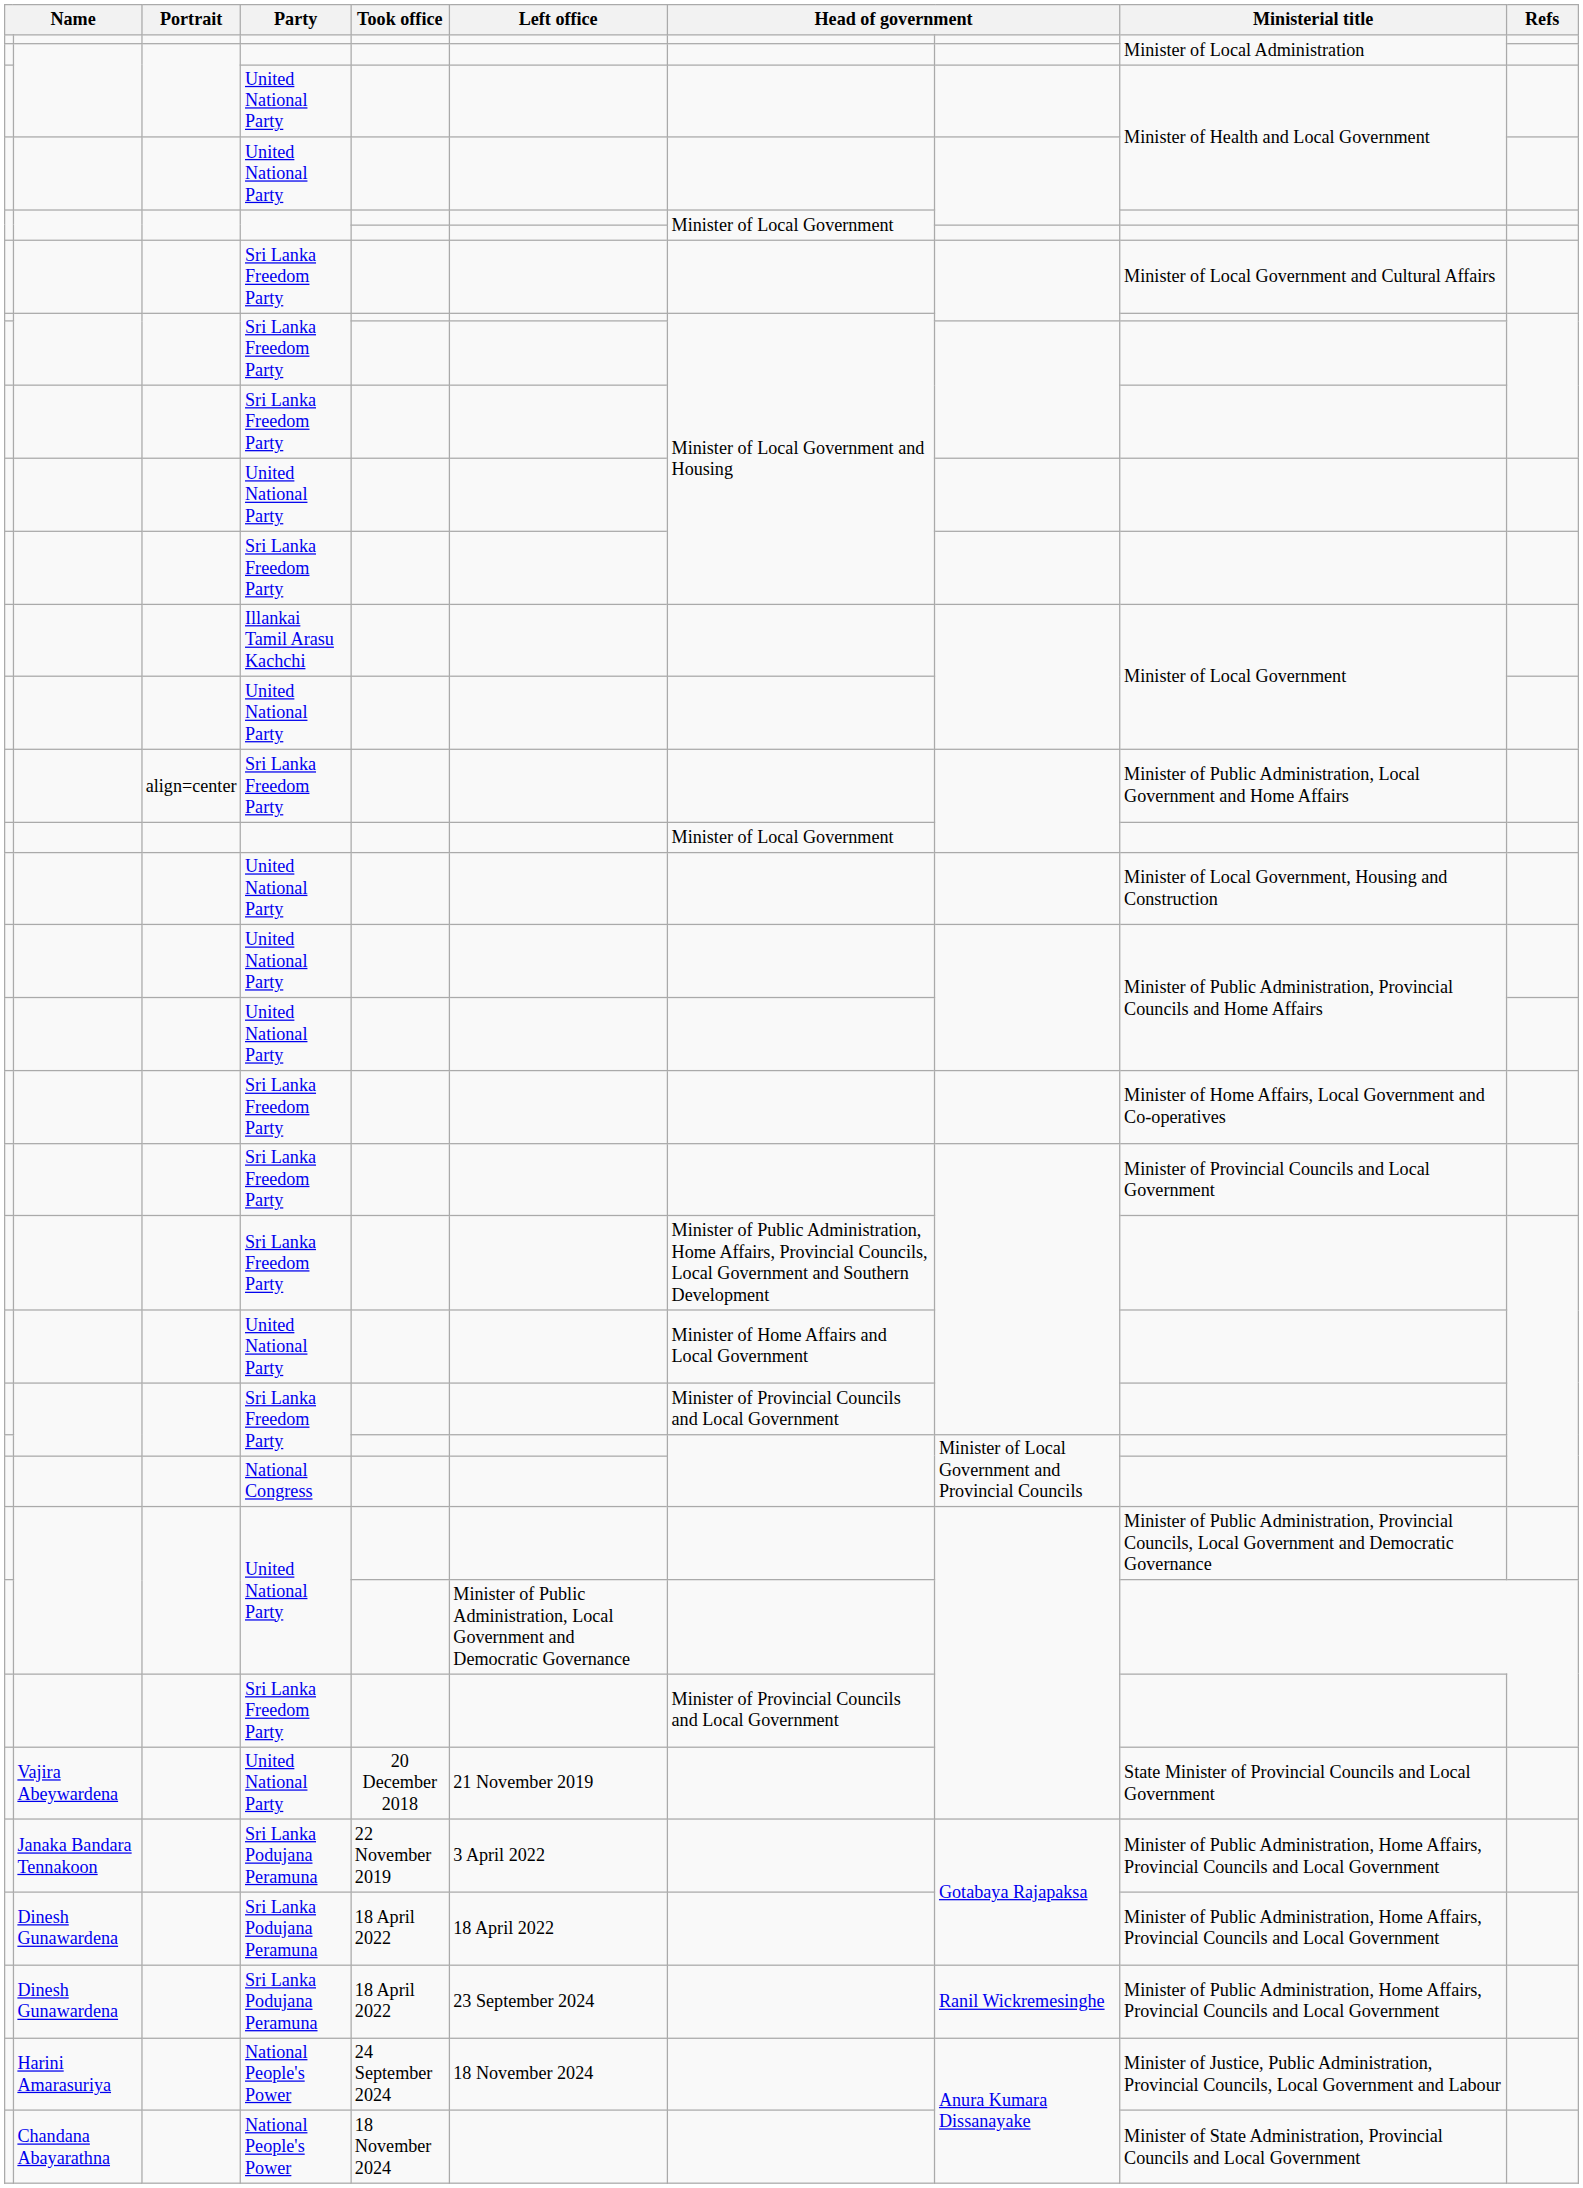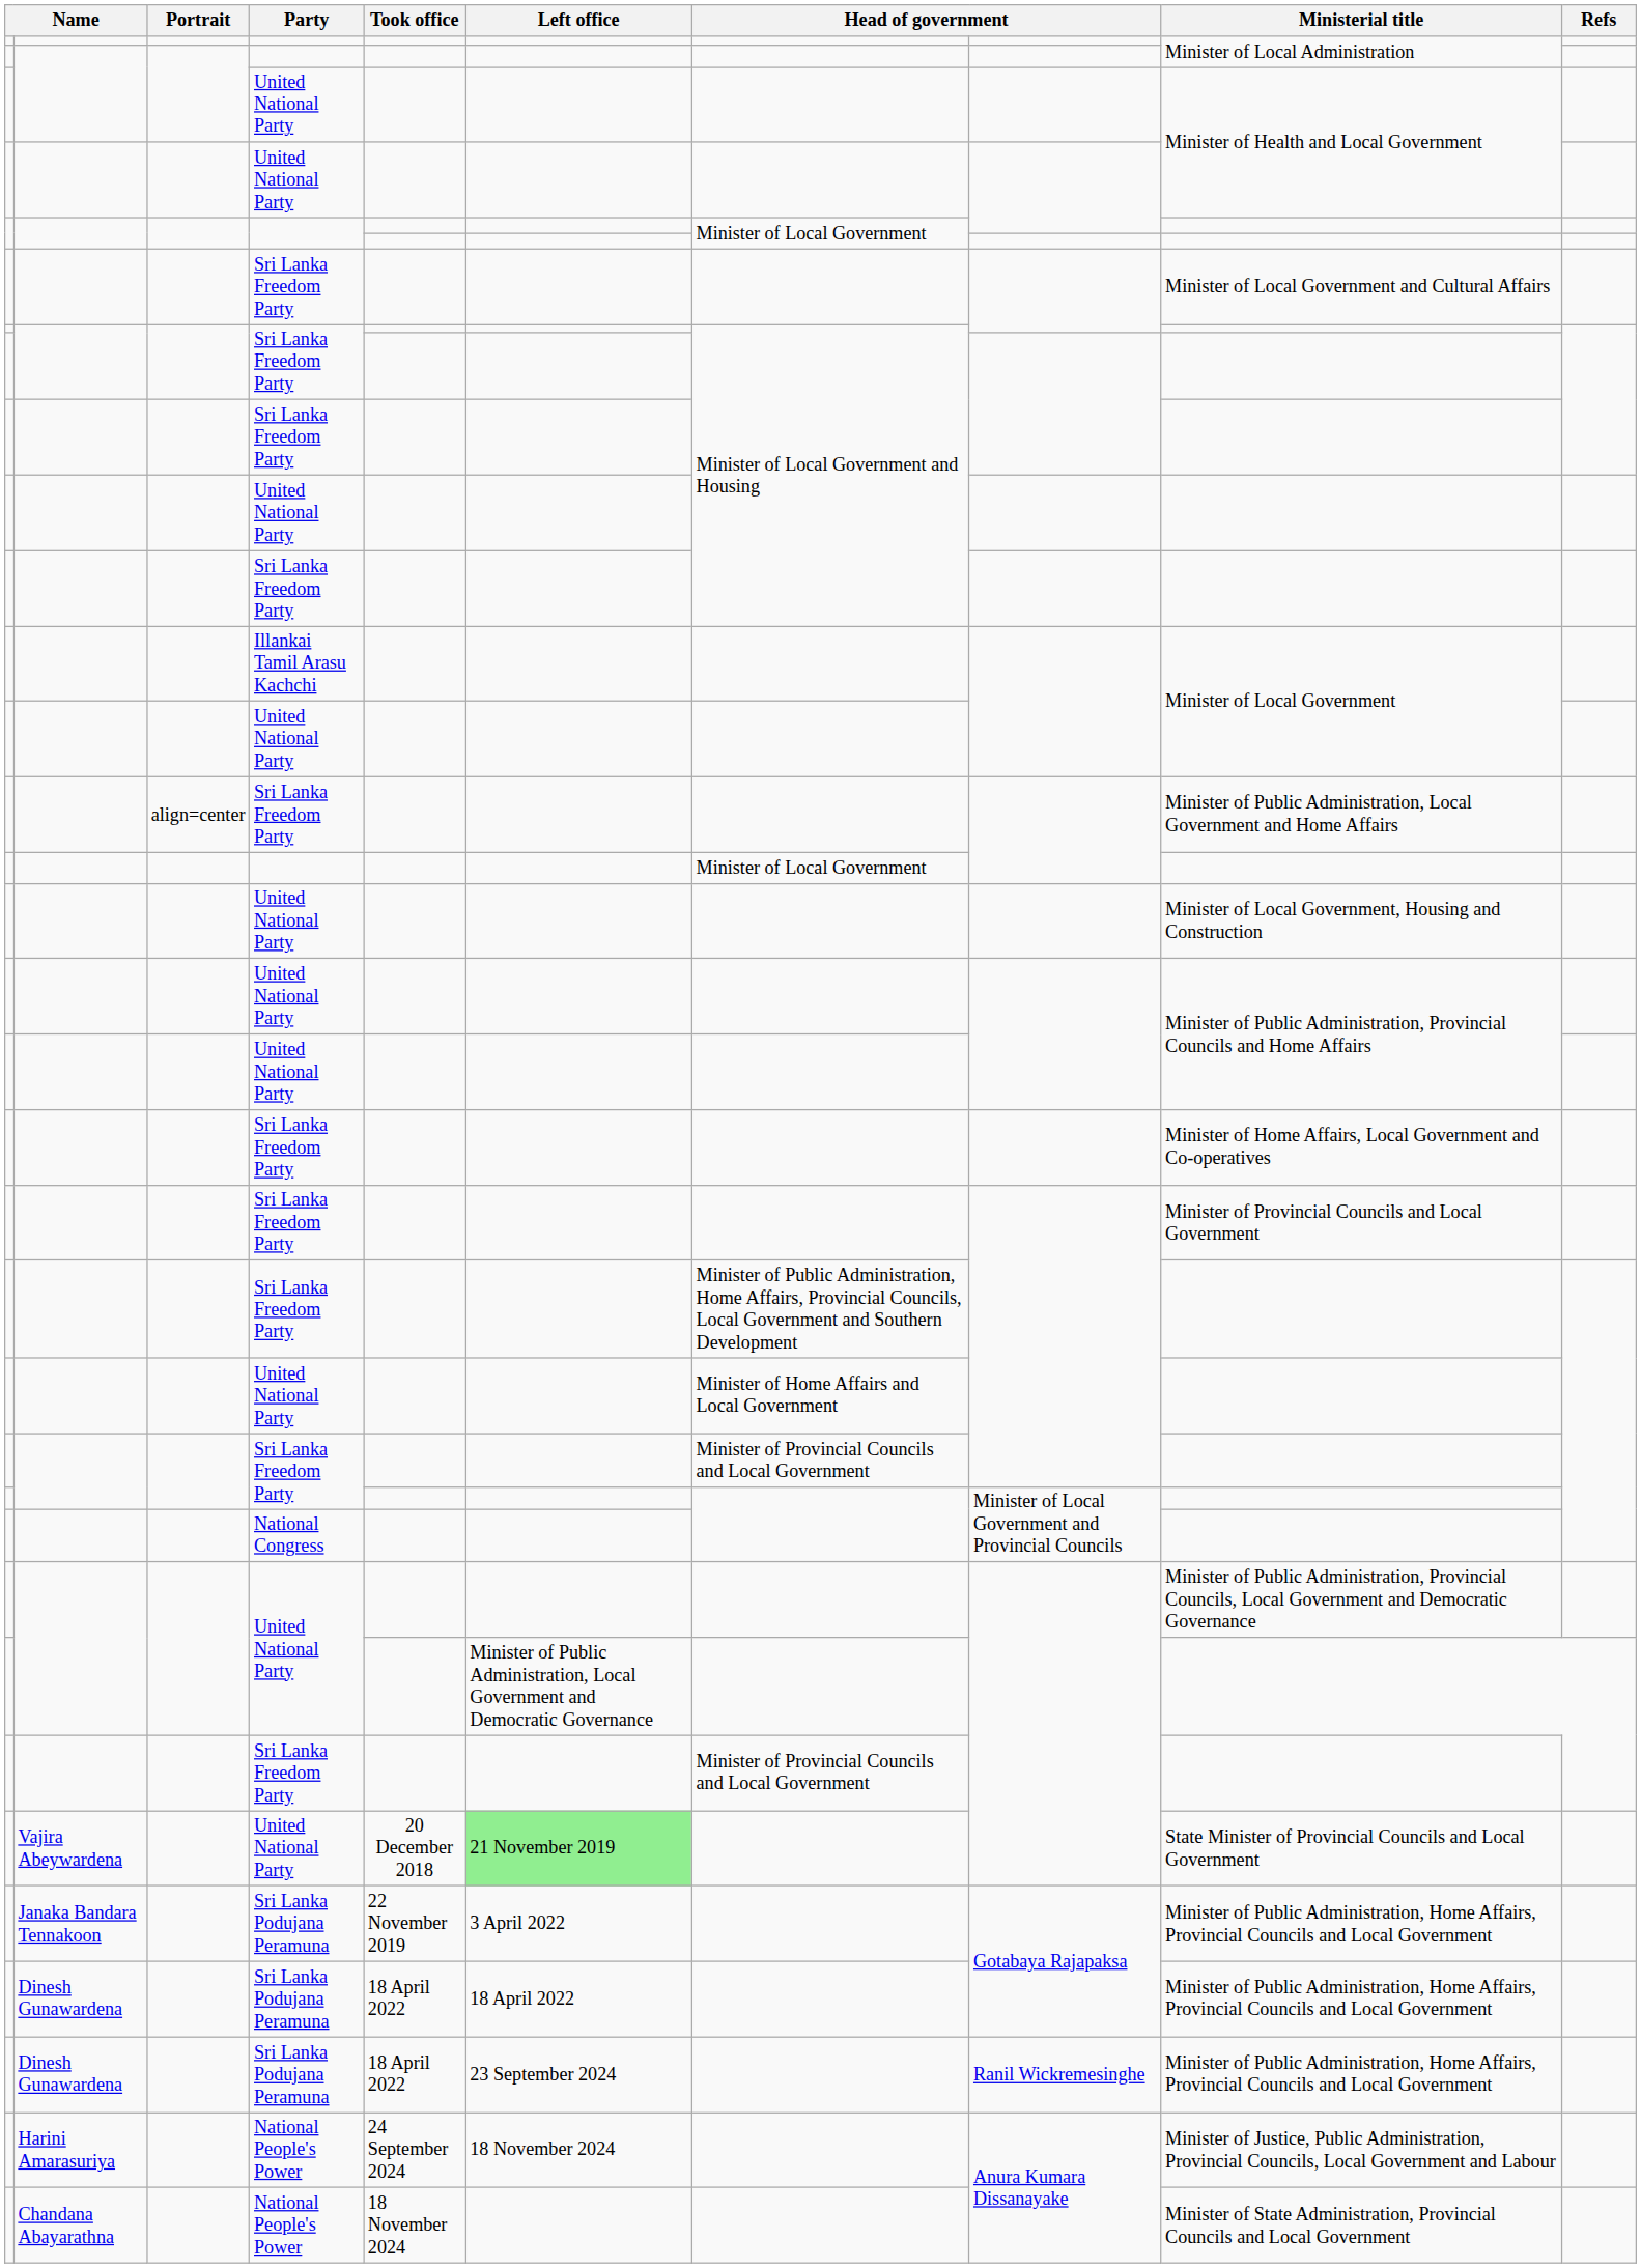Vajira Abeywardena / United National Party | Left office: no background -> lightgreen background
